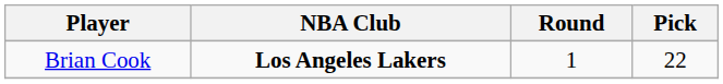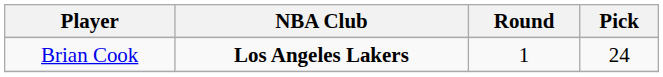Brian Cook | Pick: 22 -> 24
